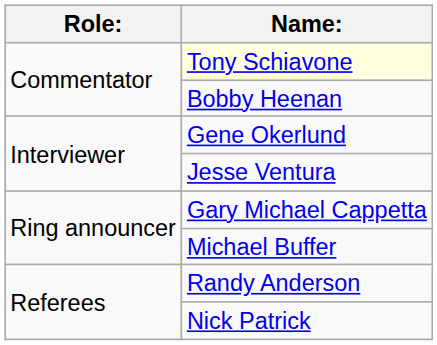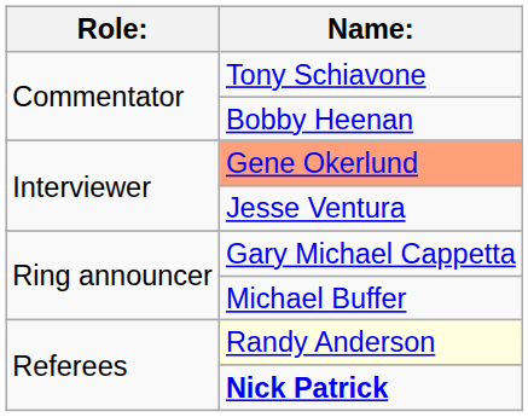Tony Schiavone | Name:: lightyellow background -> no background
Gene Okerlund | Name:: no background -> lightsalmon background
Randy Anderson | Name:: no background -> lightyellow background
Nick Patrick | Name:: normal -> bold
